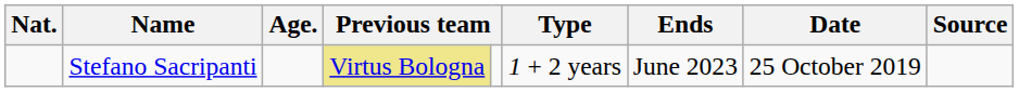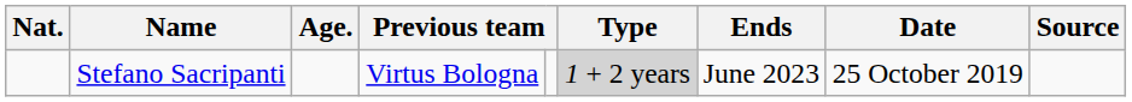Stefano Sacripanti | column 4: khaki background -> no background
Stefano Sacripanti | Type: no background -> lightgrey background
